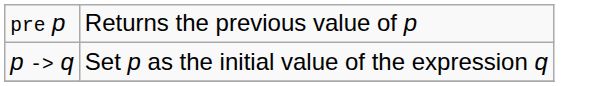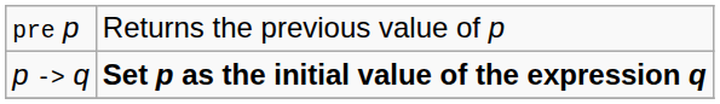row 2 | column 2: normal -> bold
